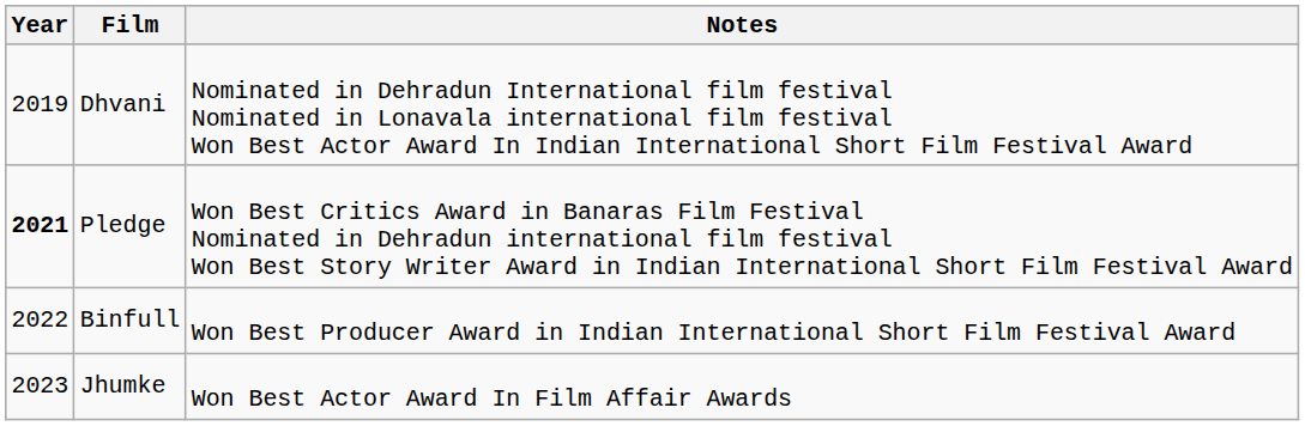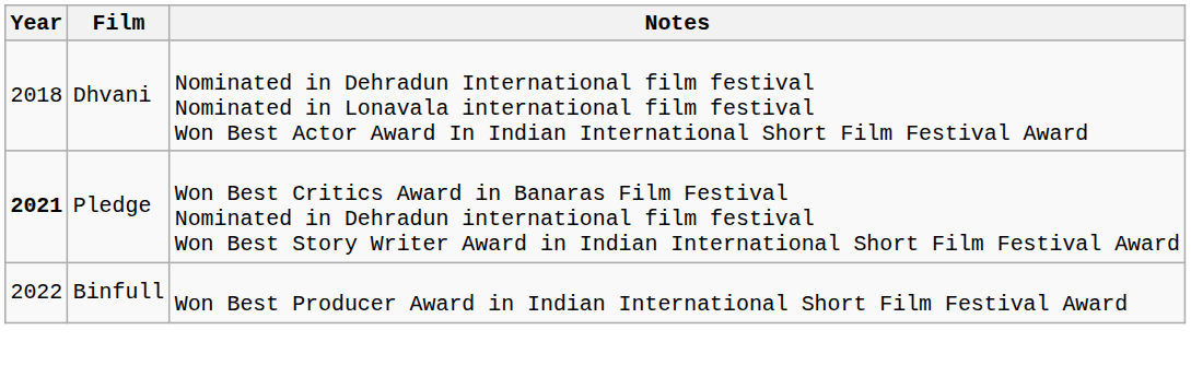Dhvani | Year: 2019 -> 2018
- row: 2023 | Jhumke | Won Best Actor Award In Film Affair Awards
